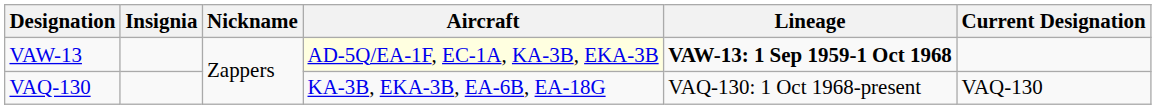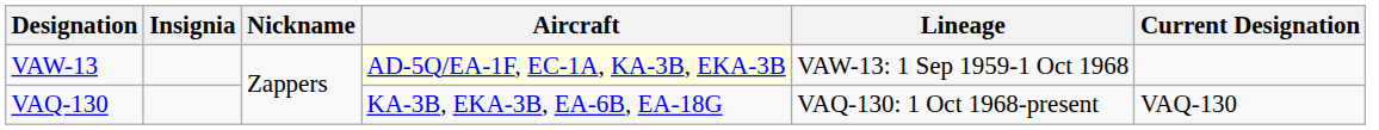VAW-13 | Lineage: bold -> normal
